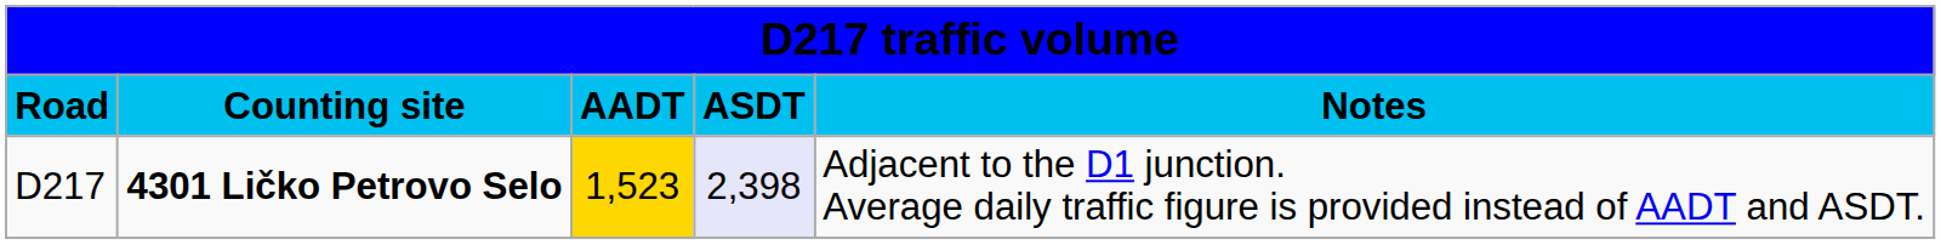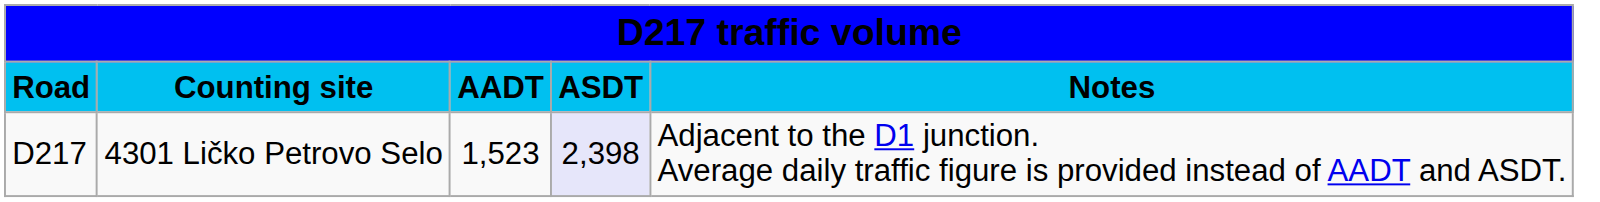D217 | column 2: bold -> normal
D217 | column 3: gold background -> no background
